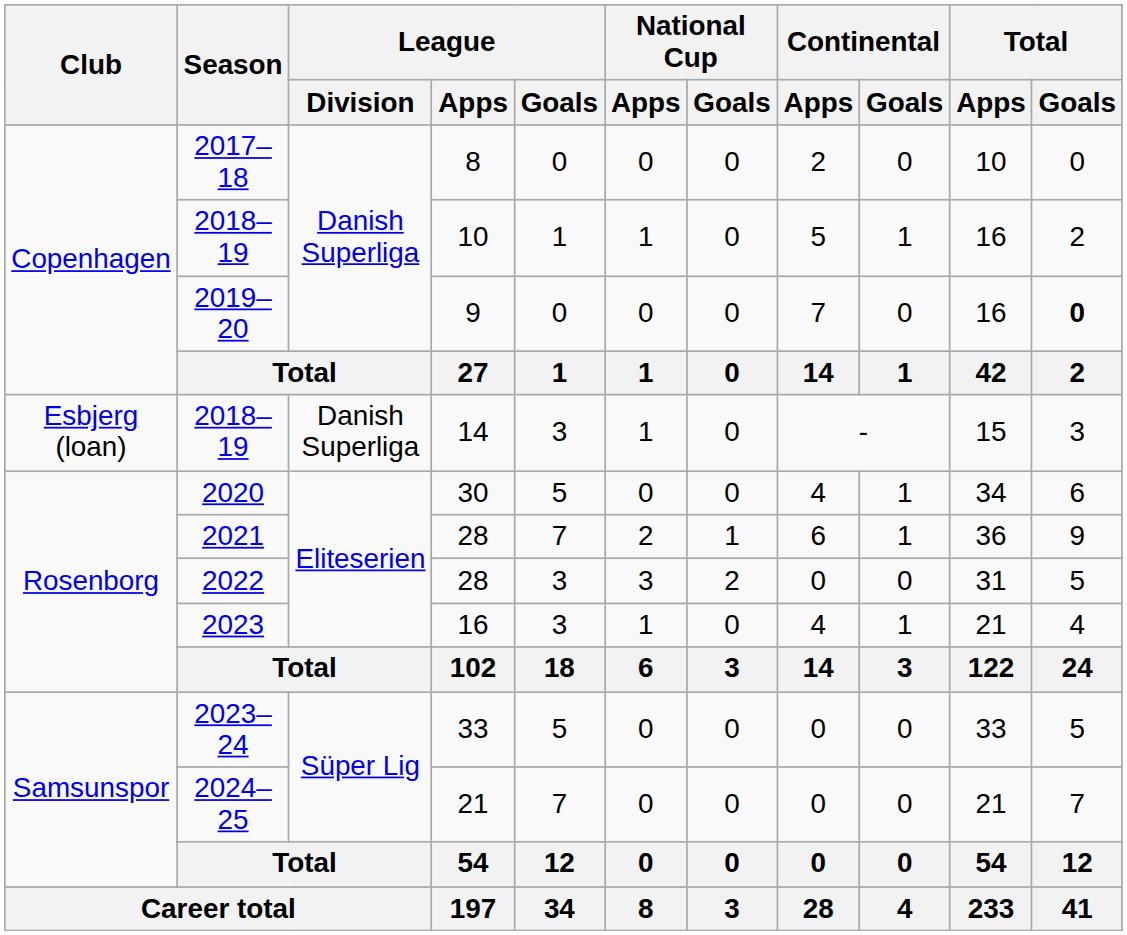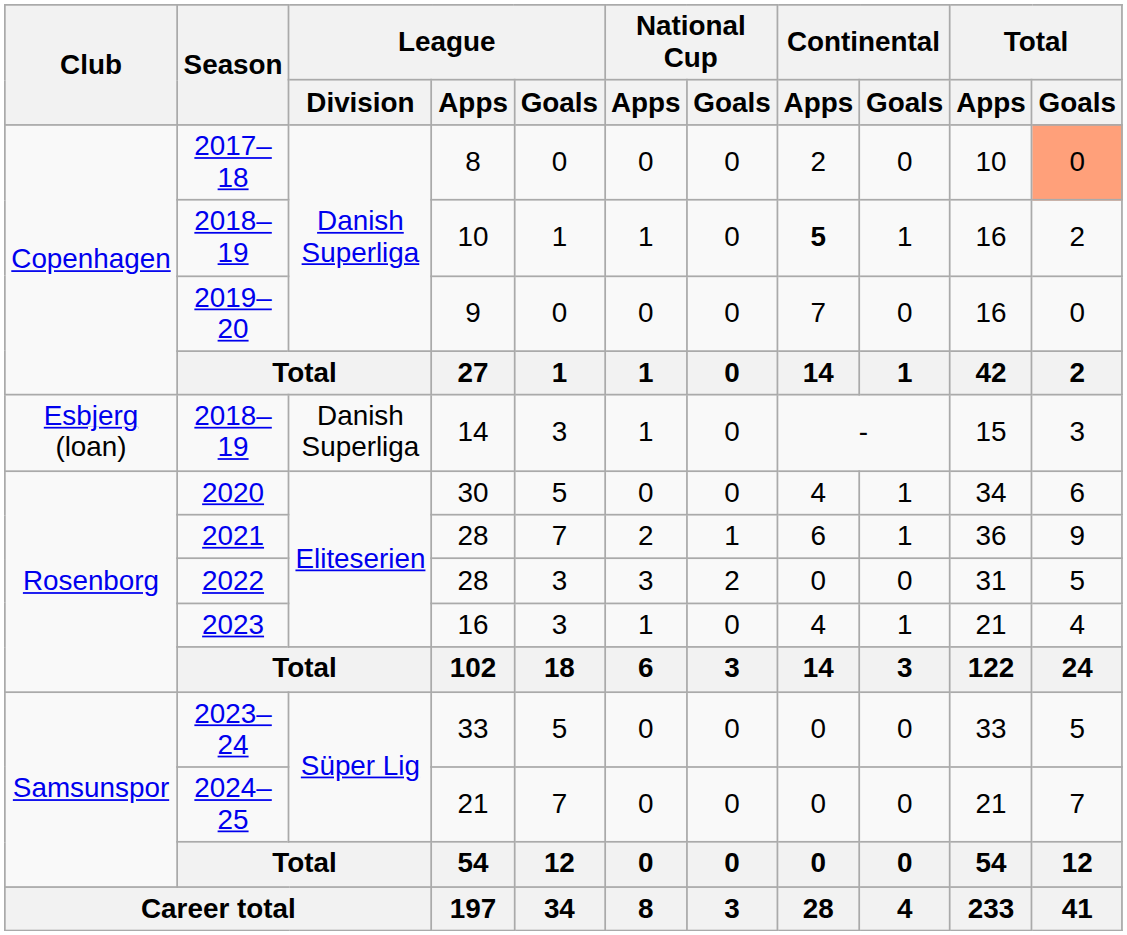2017–18 | Total / Goals: no background -> lightsalmon background
2018–19 / 10 | Continental / Apps: normal -> bold
2019–20 | Total / Goals: bold -> normal
